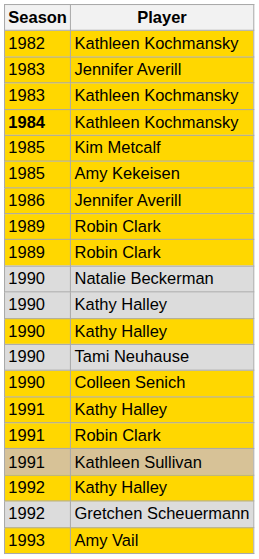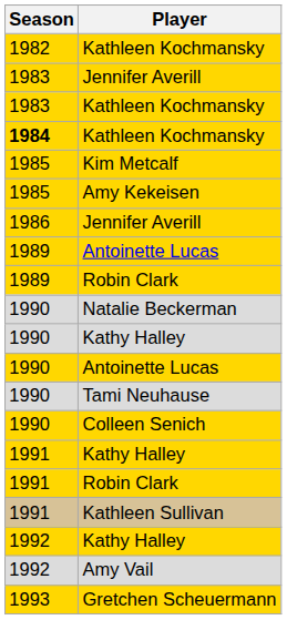row 9 | Player: Robin Clark -> Antoinette Lucas
row 13 | Player: Kathy Halley -> Antoinette Lucas
row 20 | Player: Gretchen Scheuermann -> Amy Vail
row 21 | Player: Amy Vail -> Gretchen Scheuermann
